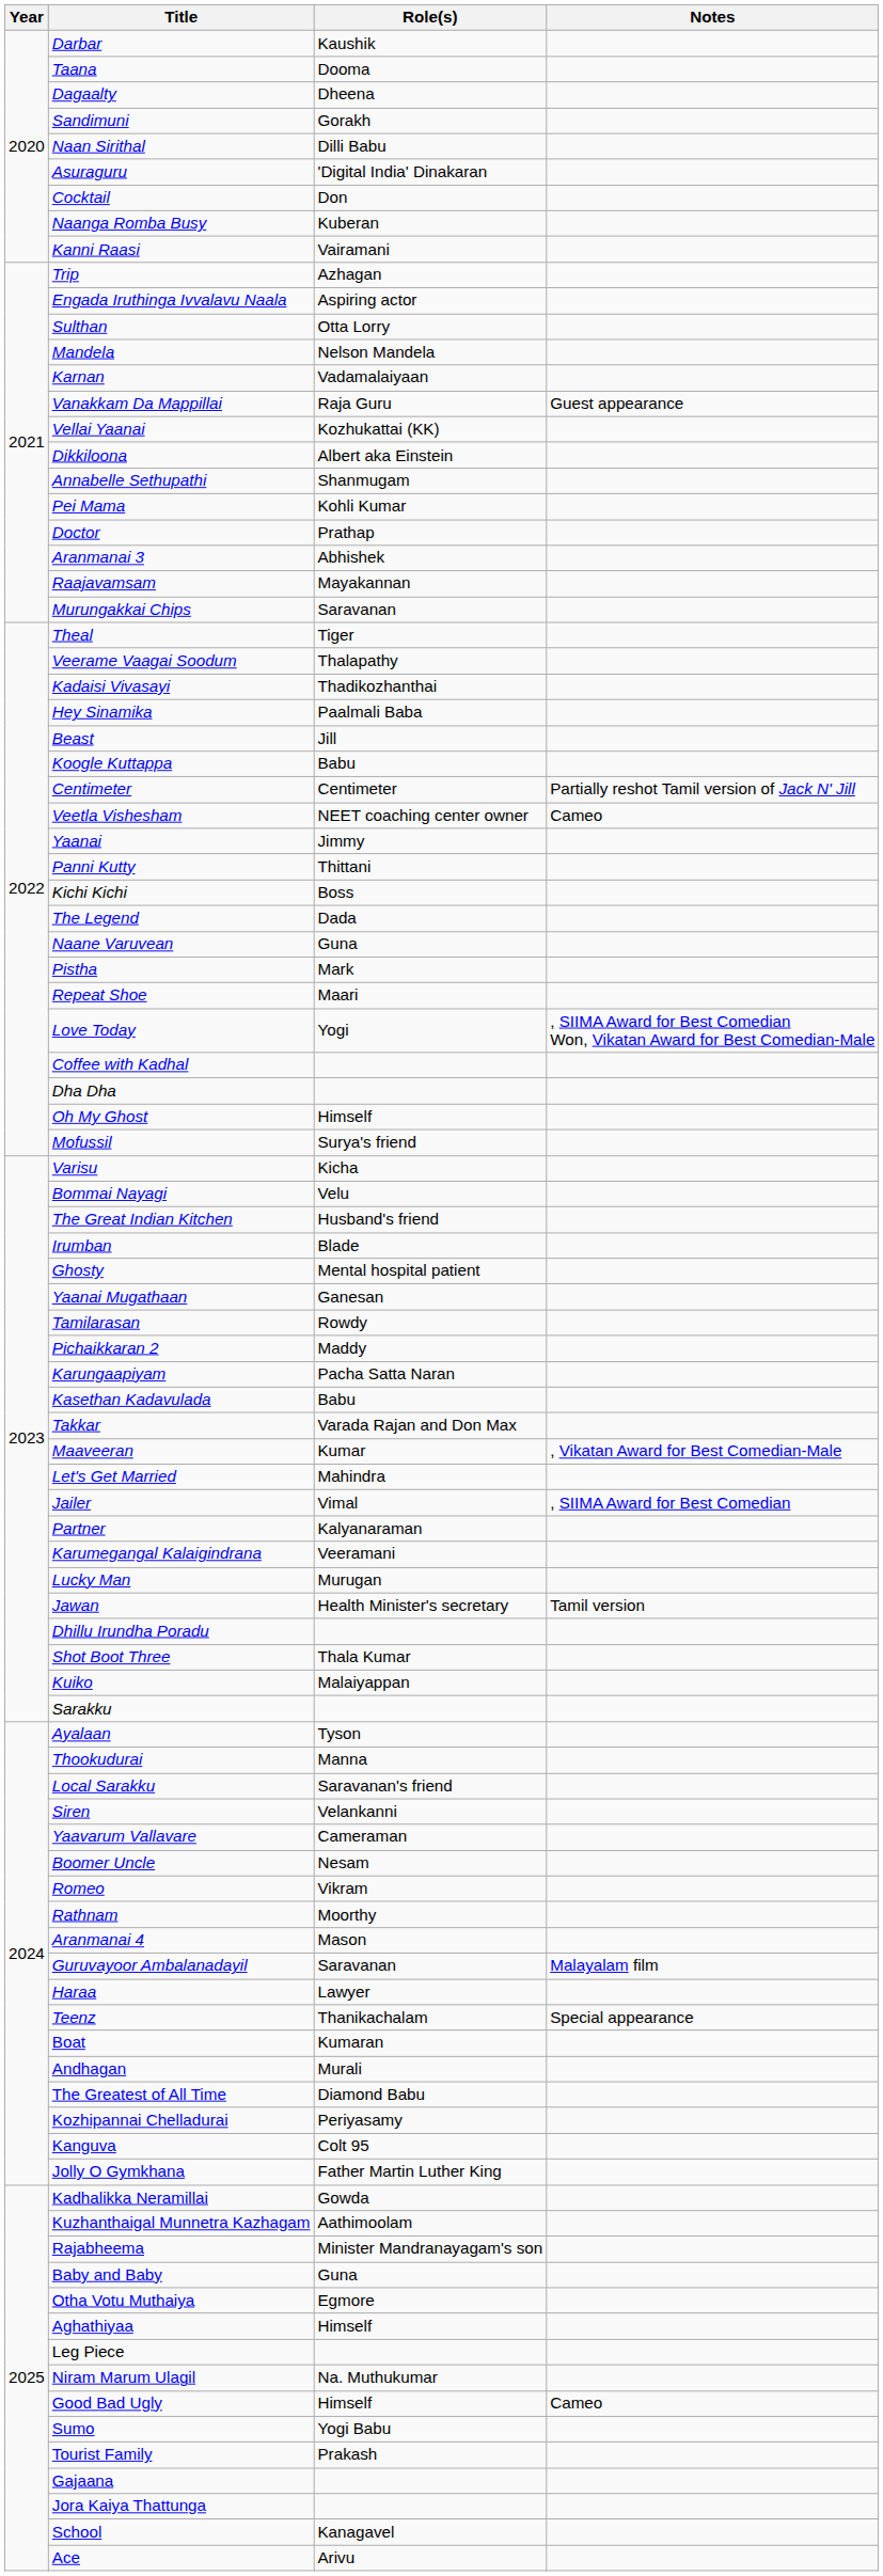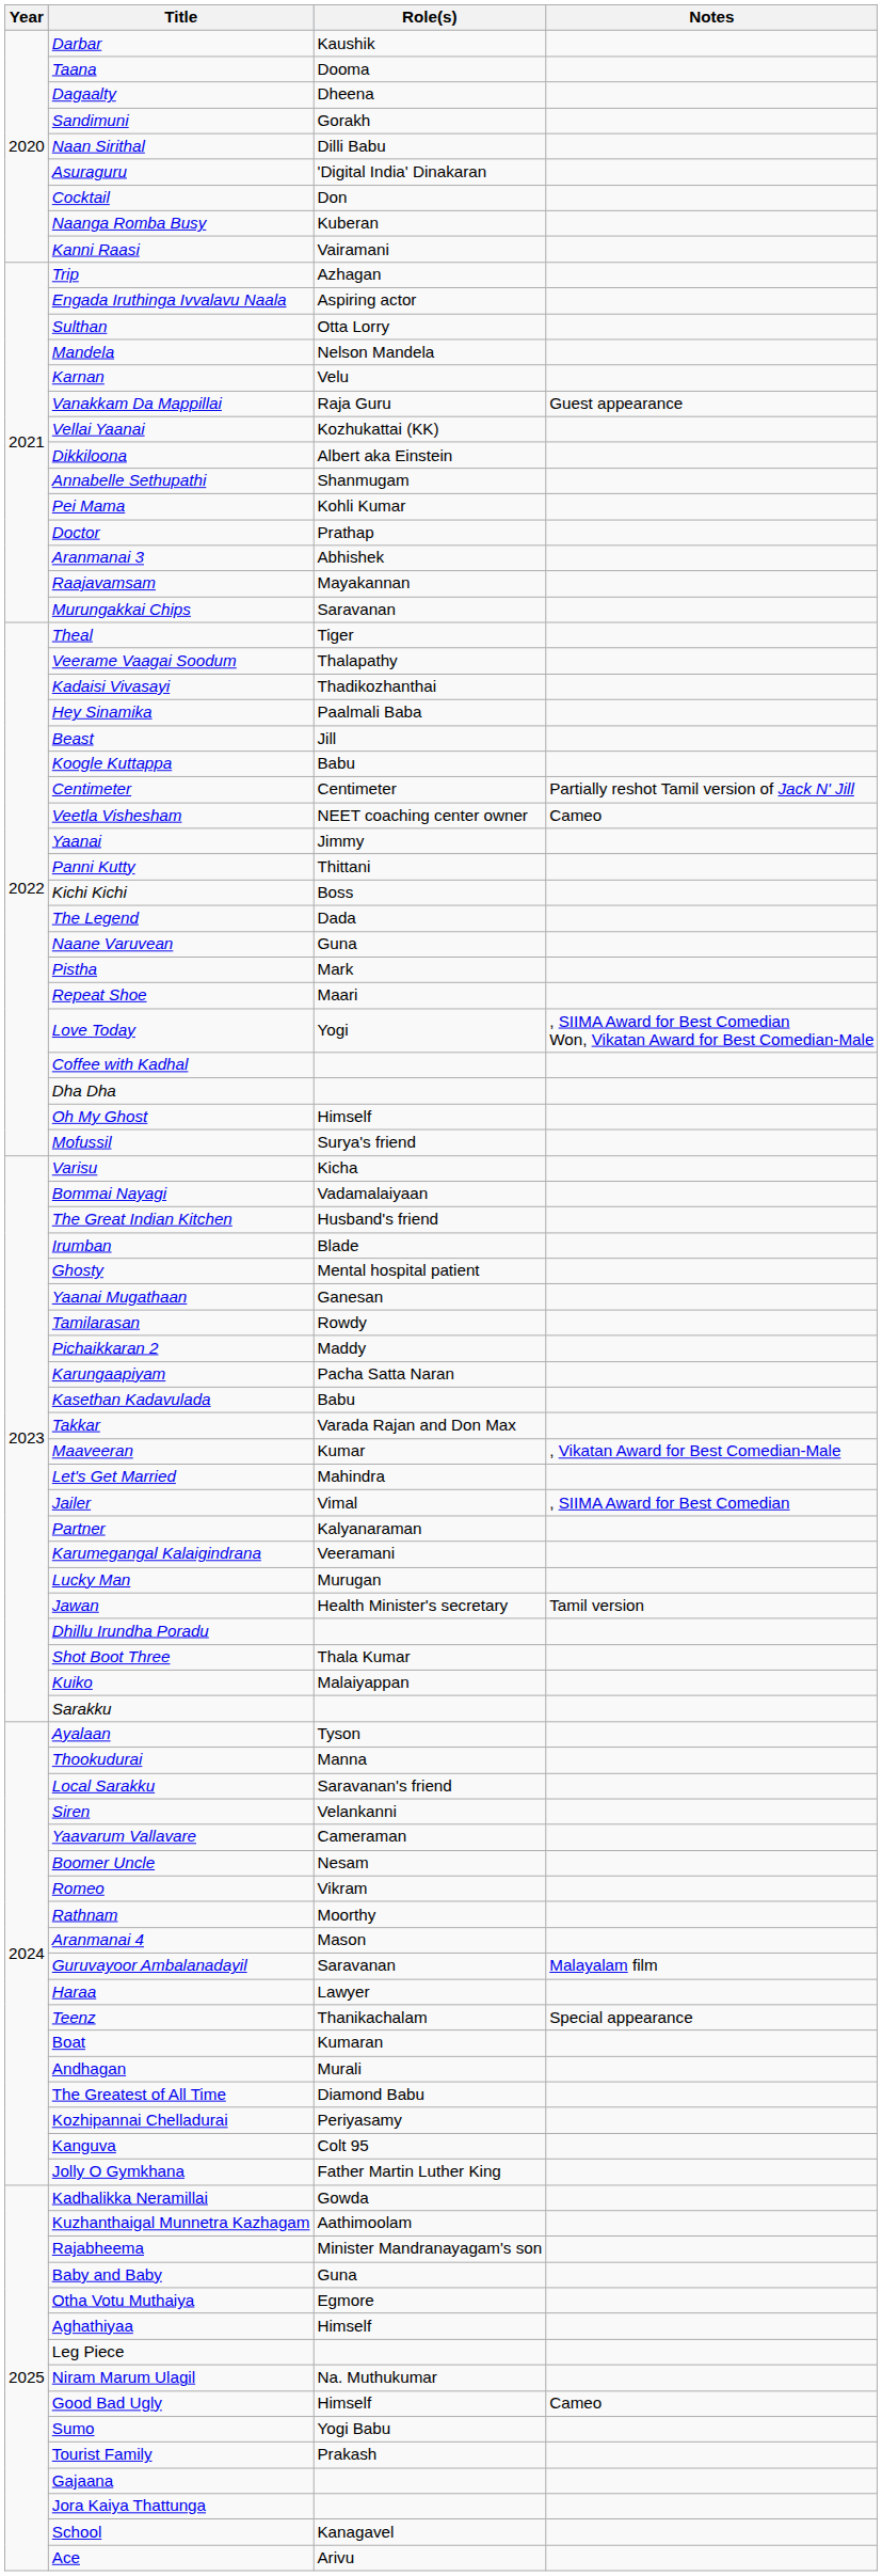Karnan | Role(s): Vadamalaiyaan -> Velu
Bommai Nayagi | Role(s): Velu -> Vadamalaiyaan
